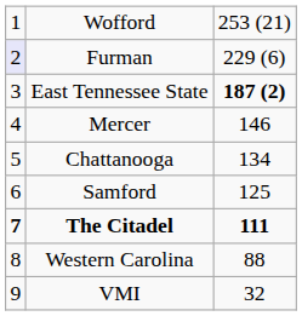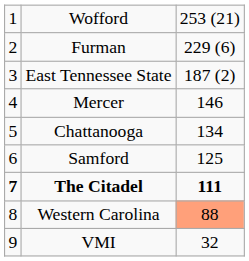Furman | column 1: lavender background -> no background
East Tennessee State | column 3: bold -> normal
Western Carolina | column 3: no background -> lightsalmon background
